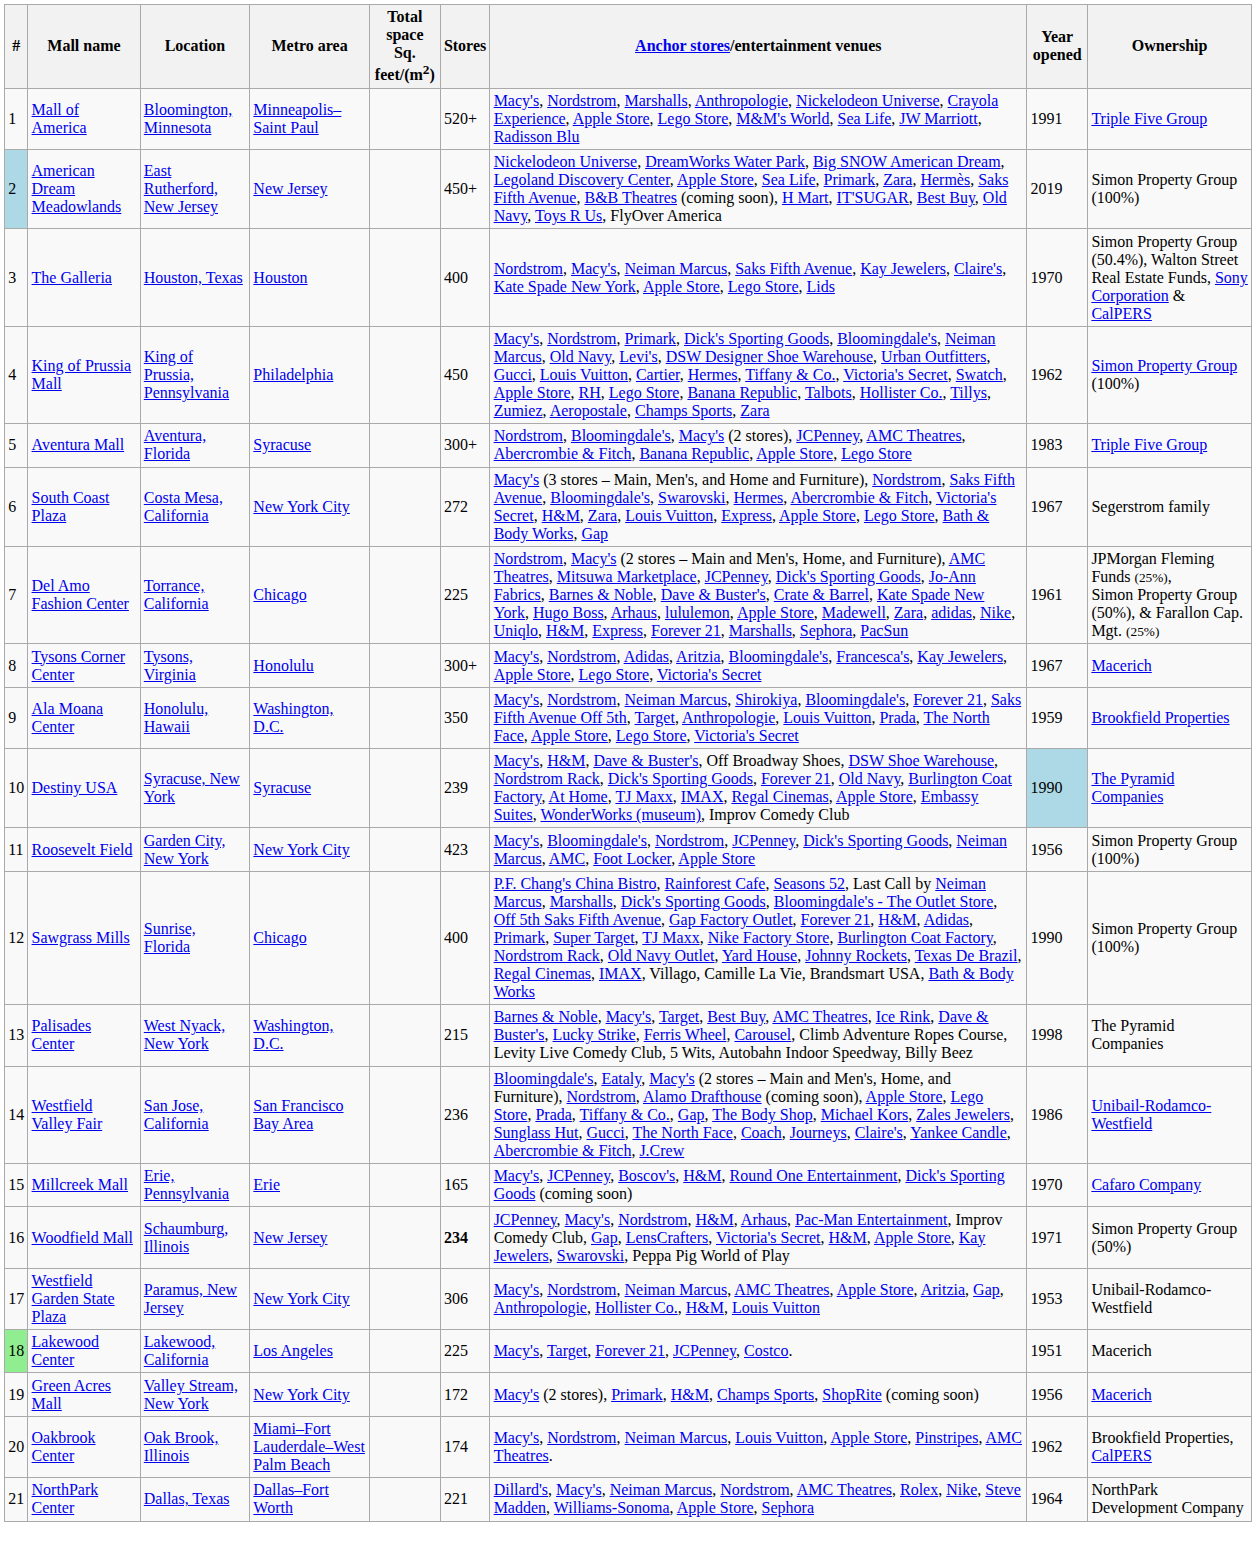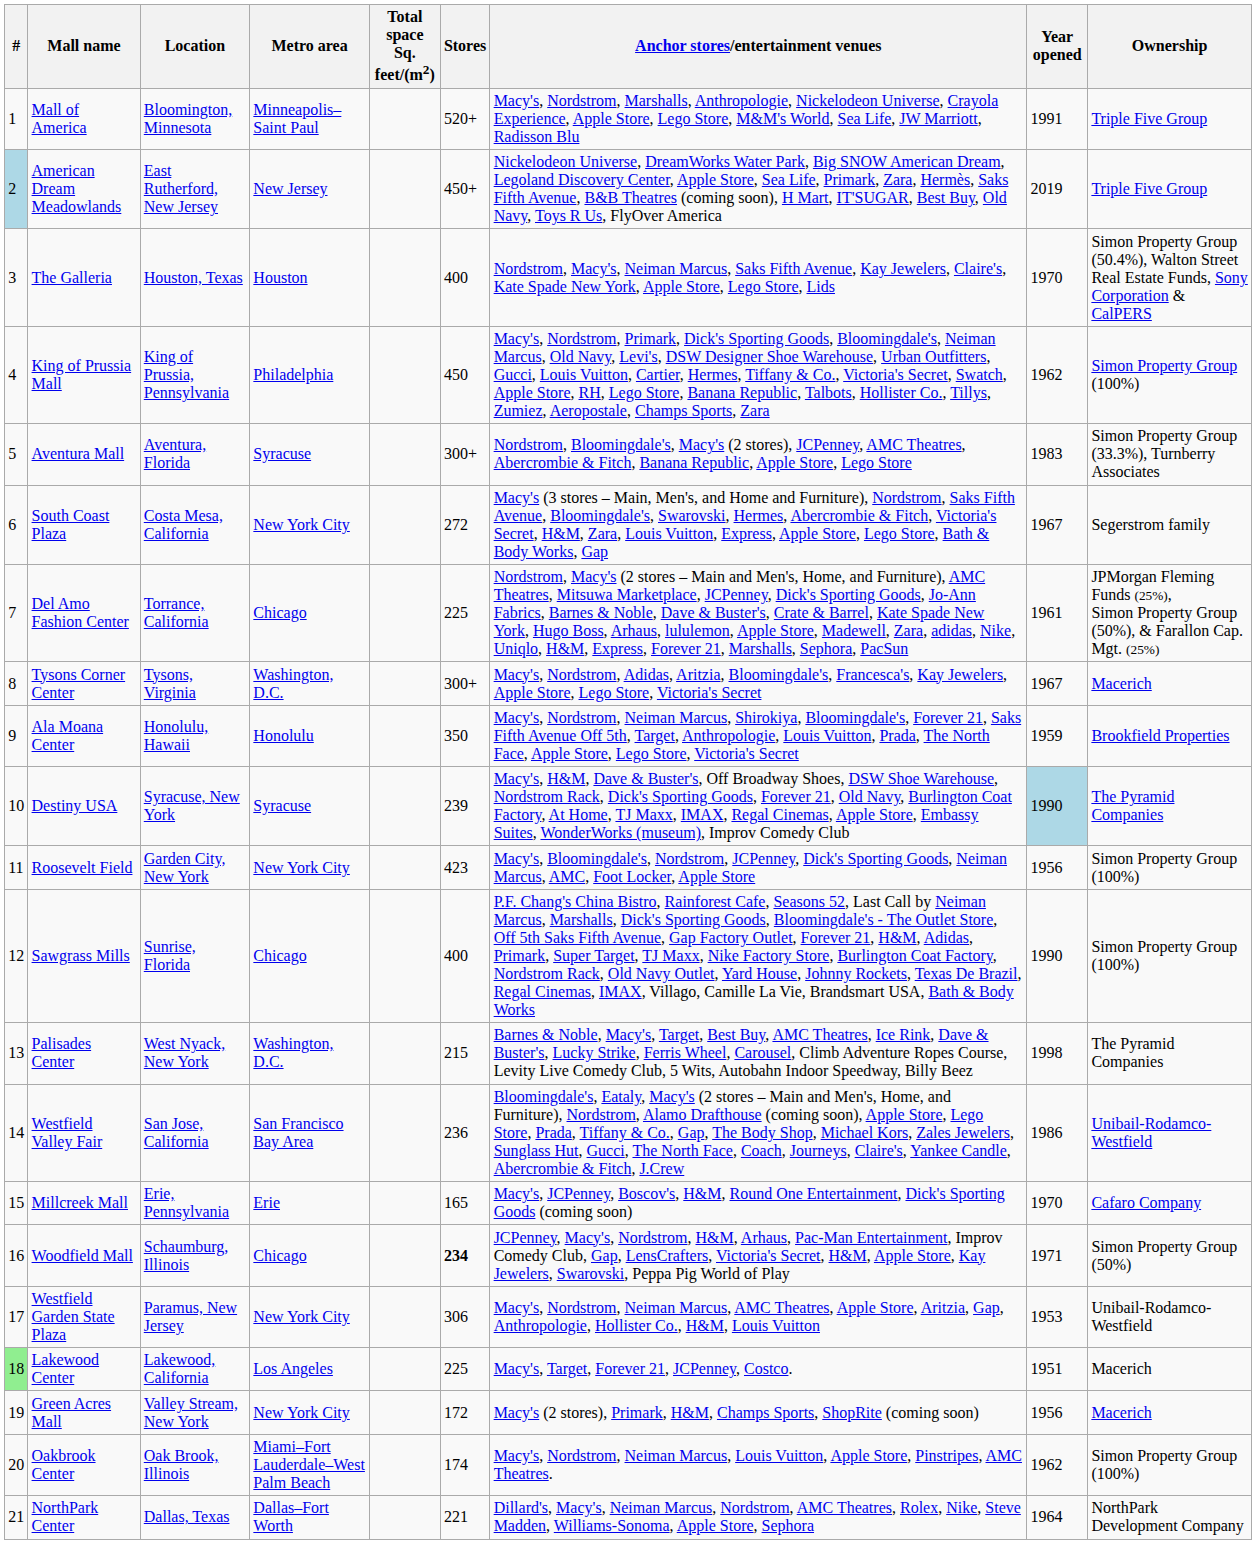American Dream Meadowlands | Ownership: Simon Property Group (100%) -> Triple Five Group
Aventura Mall | Ownership: Triple Five Group -> Simon Property Group (33.3%), Turnberry Associates
Tysons Corner Center | Metro area: Honolulu -> Washington, D.C.
Ala Moana Center | Metro area: Washington, D.C. -> Honolulu
Woodfield Mall | Metro area: New Jersey -> Chicago
Oakbrook Center | Ownership: Brookfield Properties, CalPERS -> Simon Property Group (100%)
